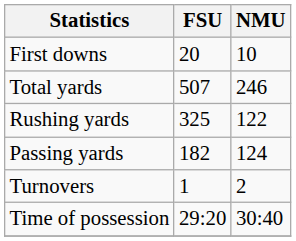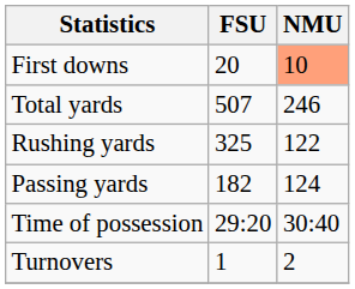First downs | NMU: no background -> lightsalmon background
rows swapped: Turnovers <-> Time of possession
